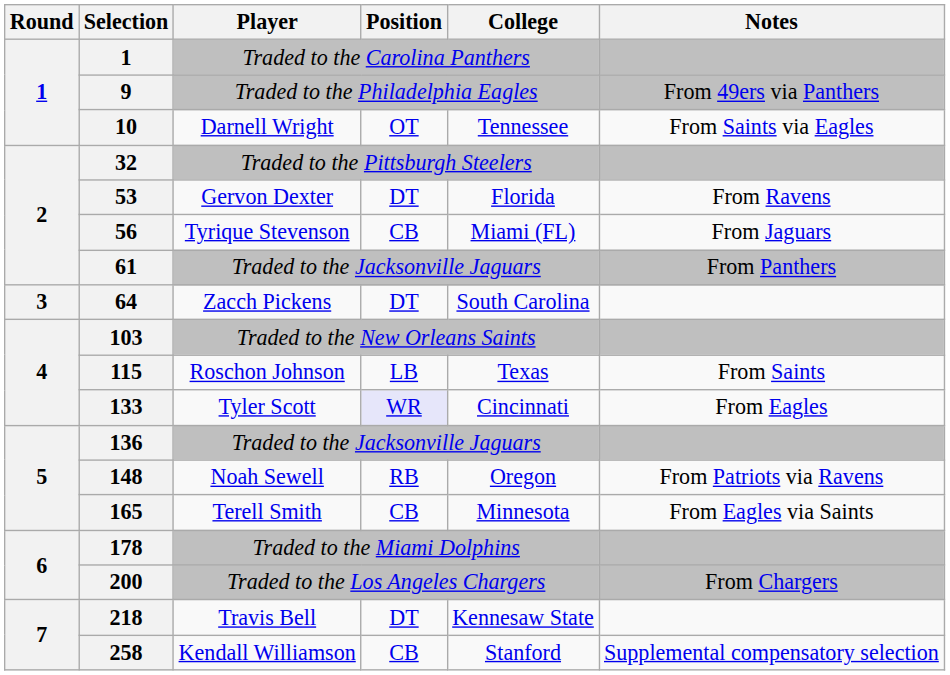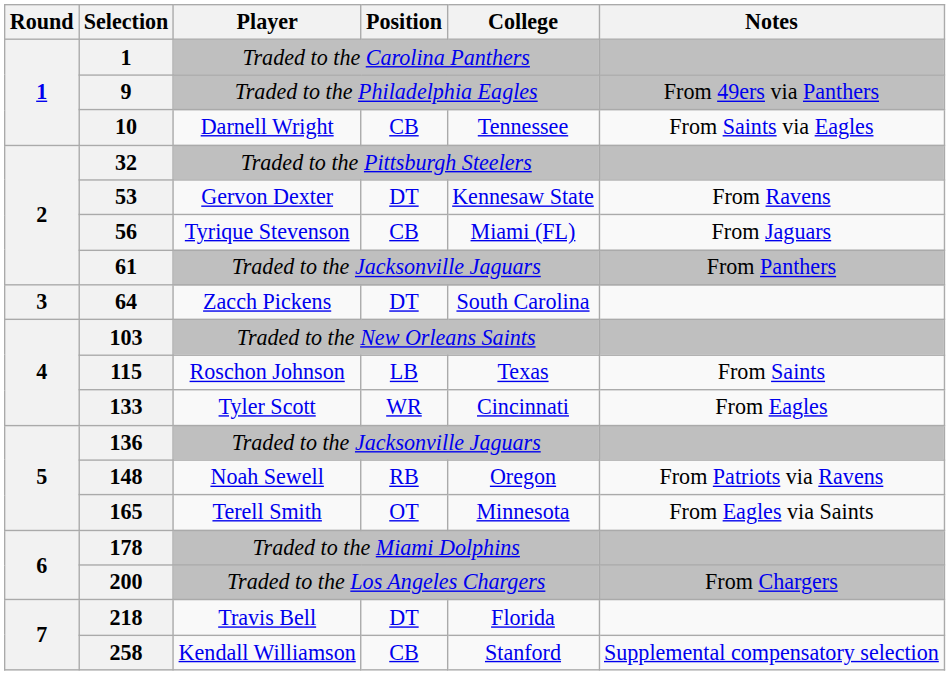Darnell Wright | Position: OT -> CB
Gervon Dexter | College: Florida -> Kennesaw State
Tyler Scott | Position: lavender background -> no background
Terell Smith | Position: CB -> OT
Travis Bell | College: Kennesaw State -> Florida
